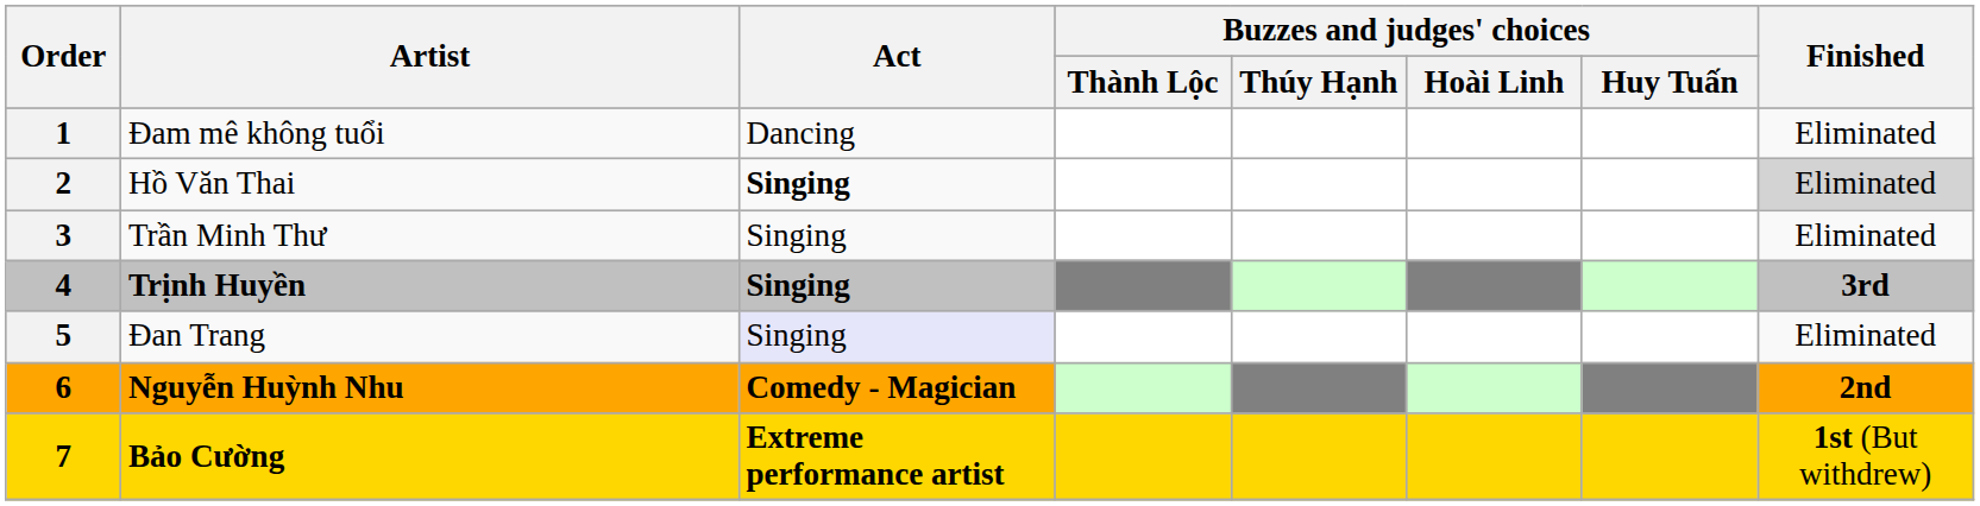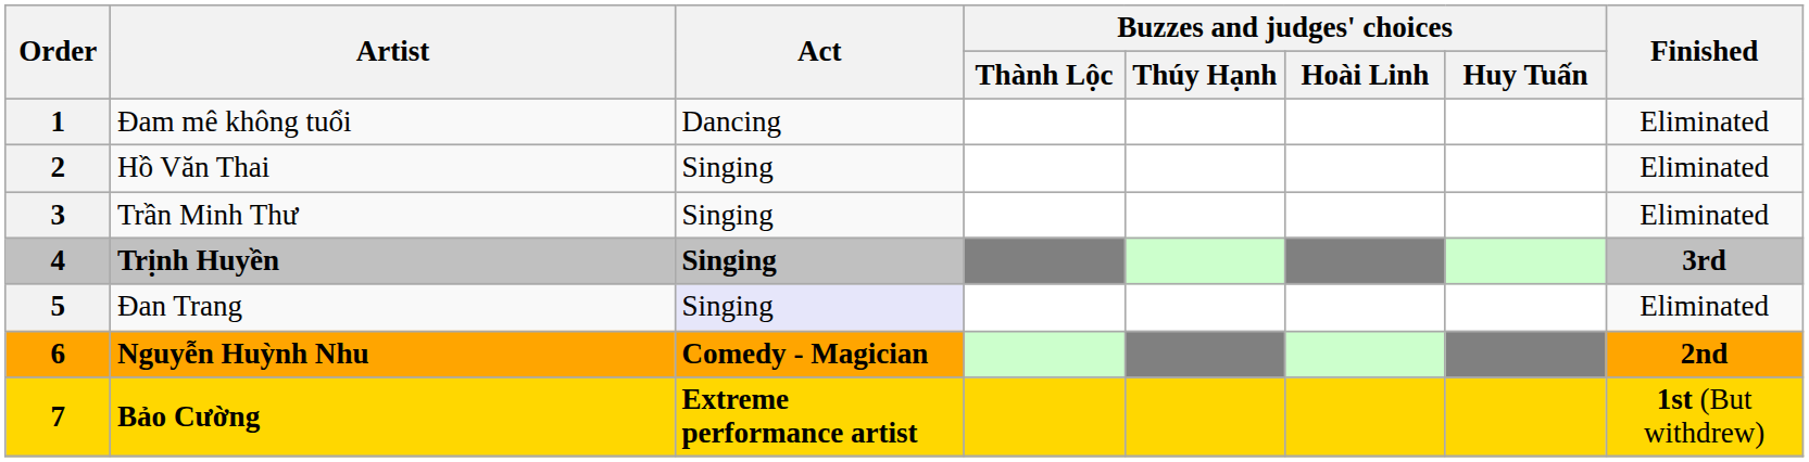Hồ Văn Thai | Act: bold -> normal
Hồ Văn Thai | Finished: lightgrey background -> no background
